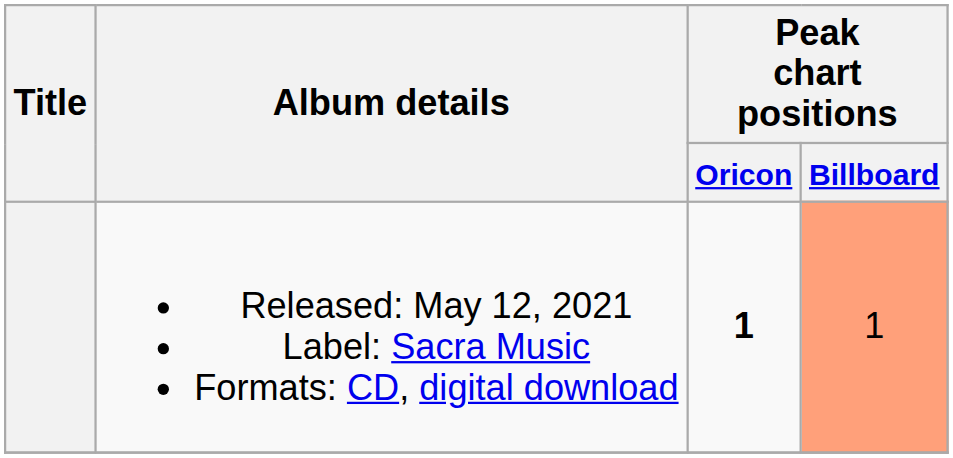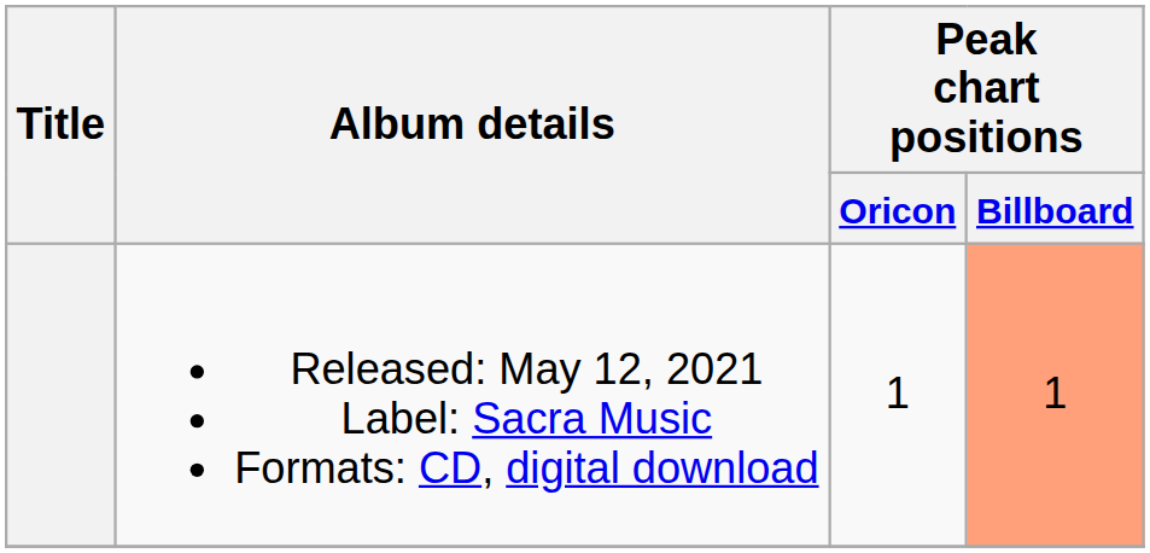row 3 | Peak chart positions / Oricon: bold -> normal
